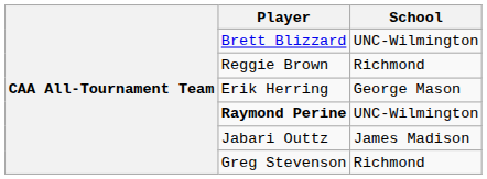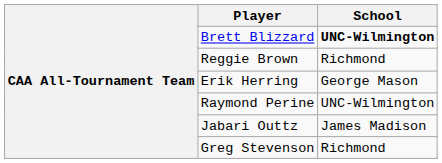row 2 | School: normal -> bold
row 5 | Player: bold -> normal
